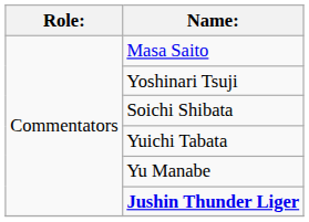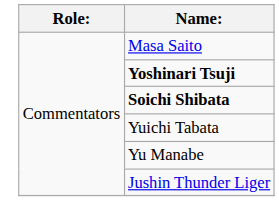Yoshinari Tsuji | Name:: normal -> bold
Soichi Shibata | Name:: normal -> bold
Jushin Thunder Liger | Name:: bold -> normal
